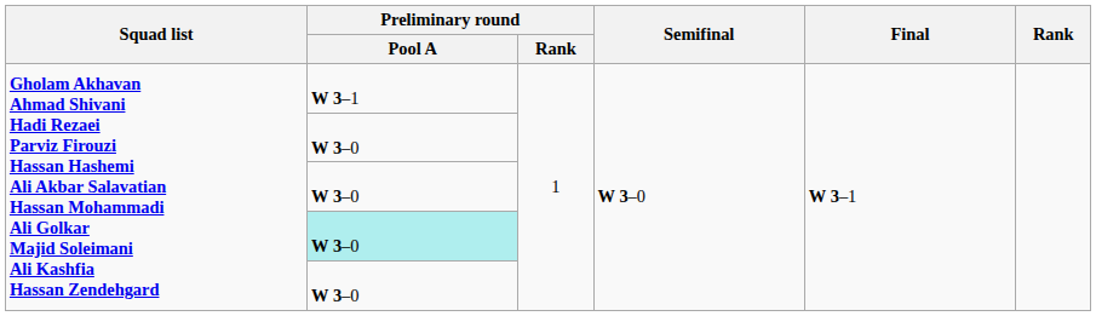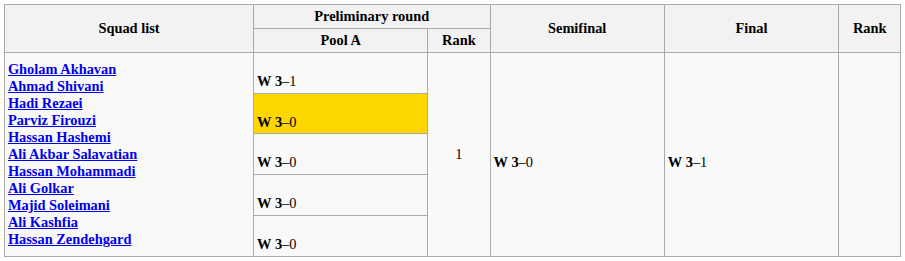row 4 | Preliminary round / Pool A: no background -> gold background
row 6 | Preliminary round / Pool A: paleturquoise background -> no background
